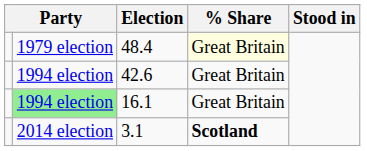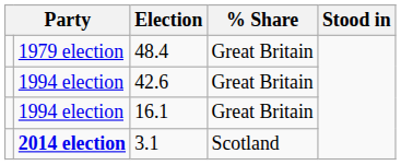48.4 | % Share: lightyellow background -> no background
16.1 | column 2: lightgreen background -> no background
3.1 | column 2: normal -> bold
3.1 | % Share: bold -> normal
